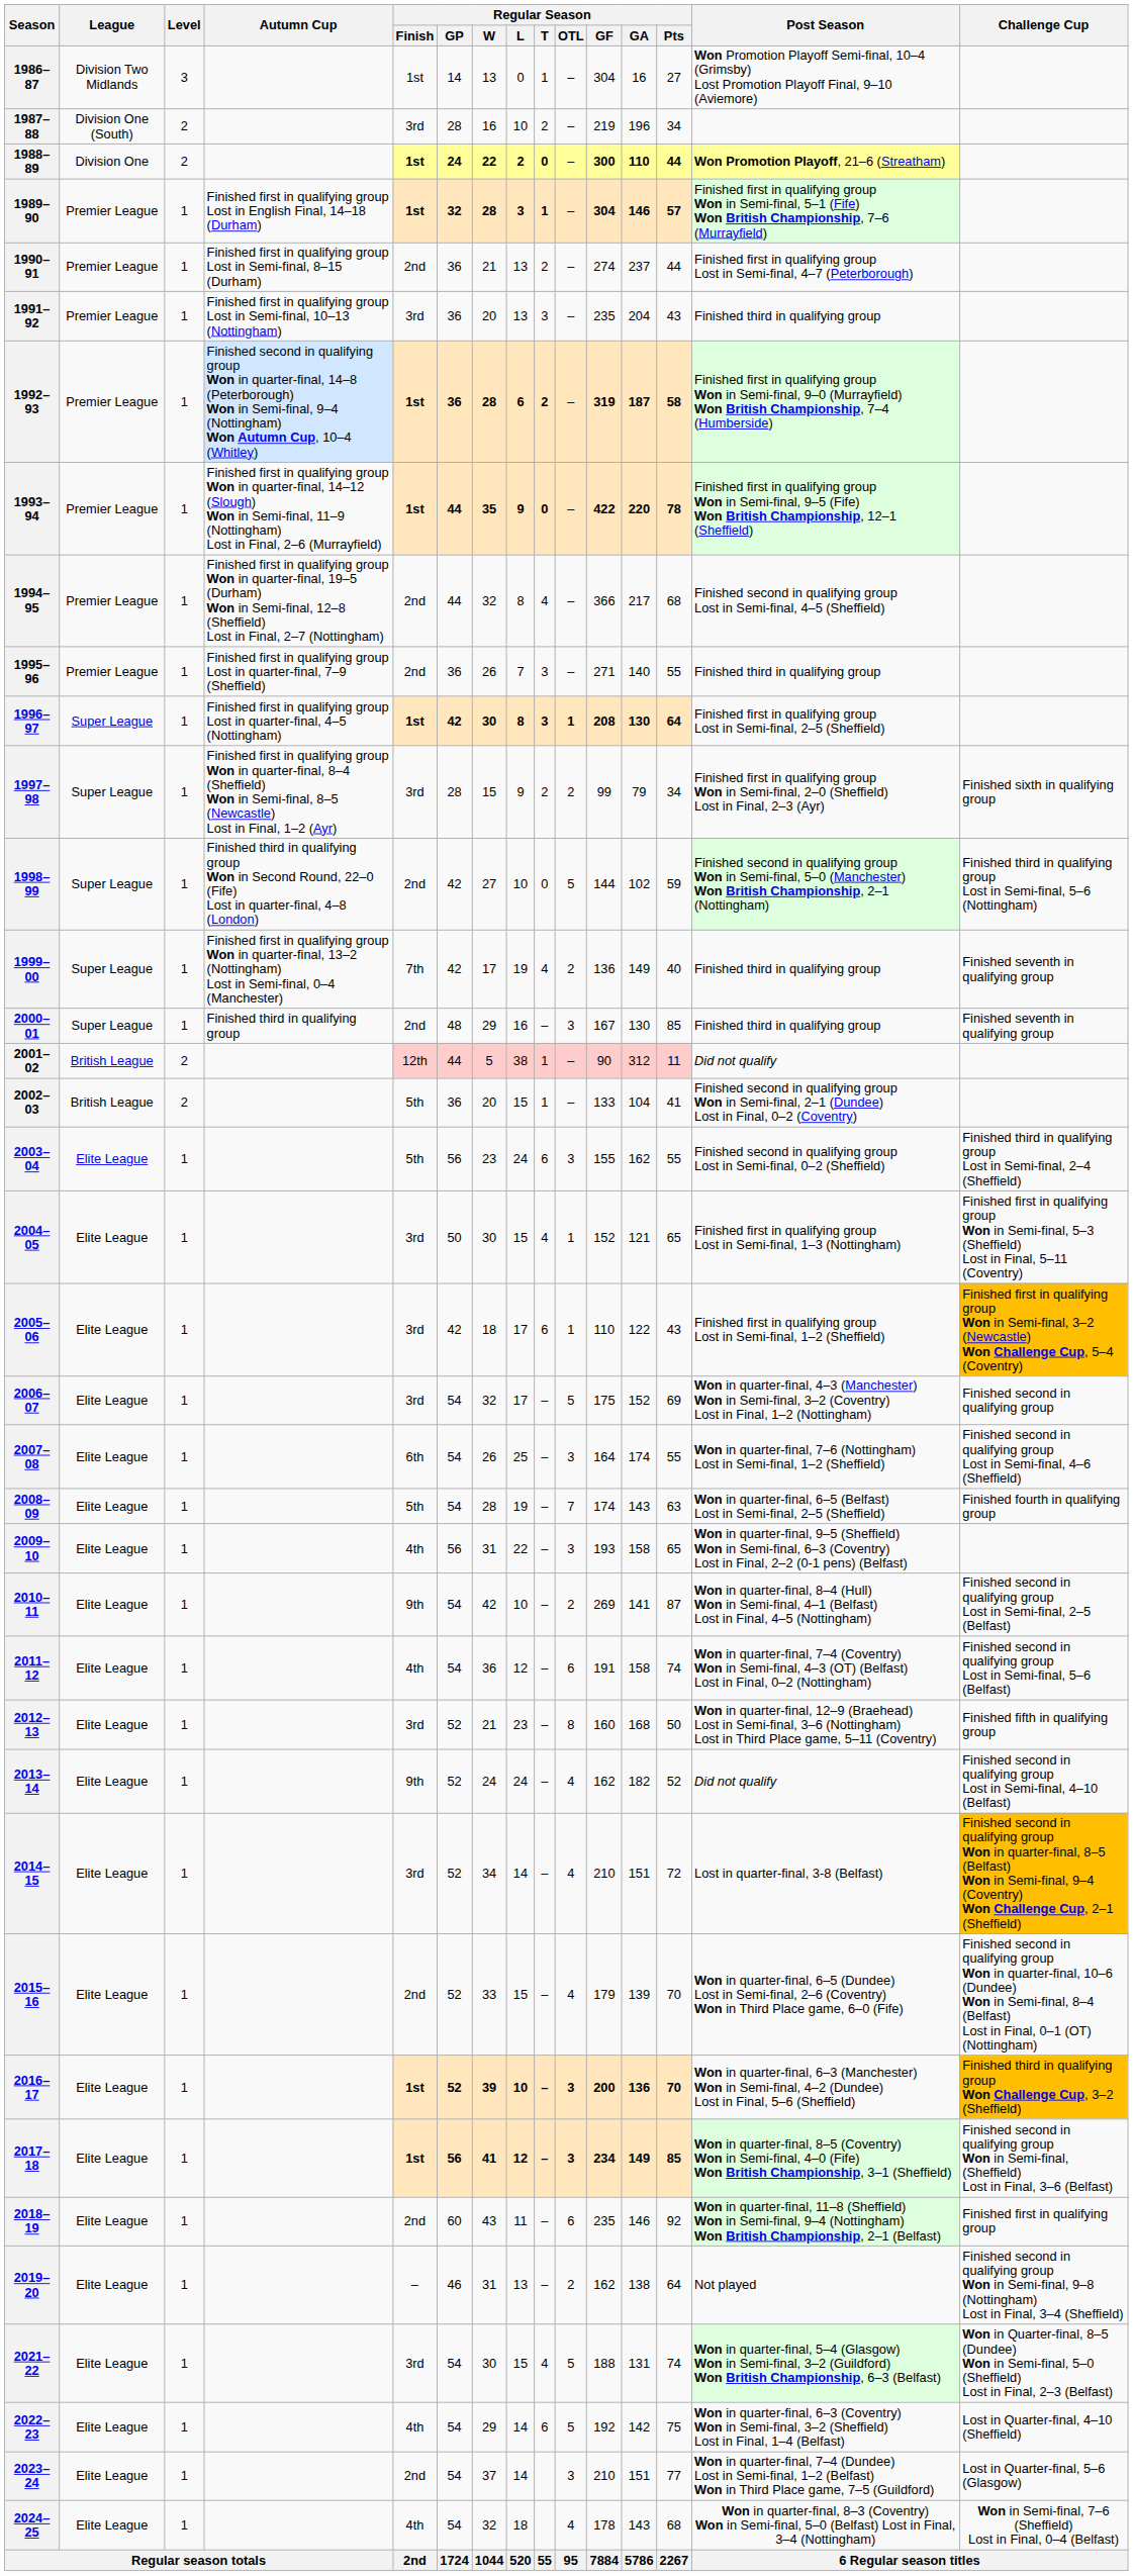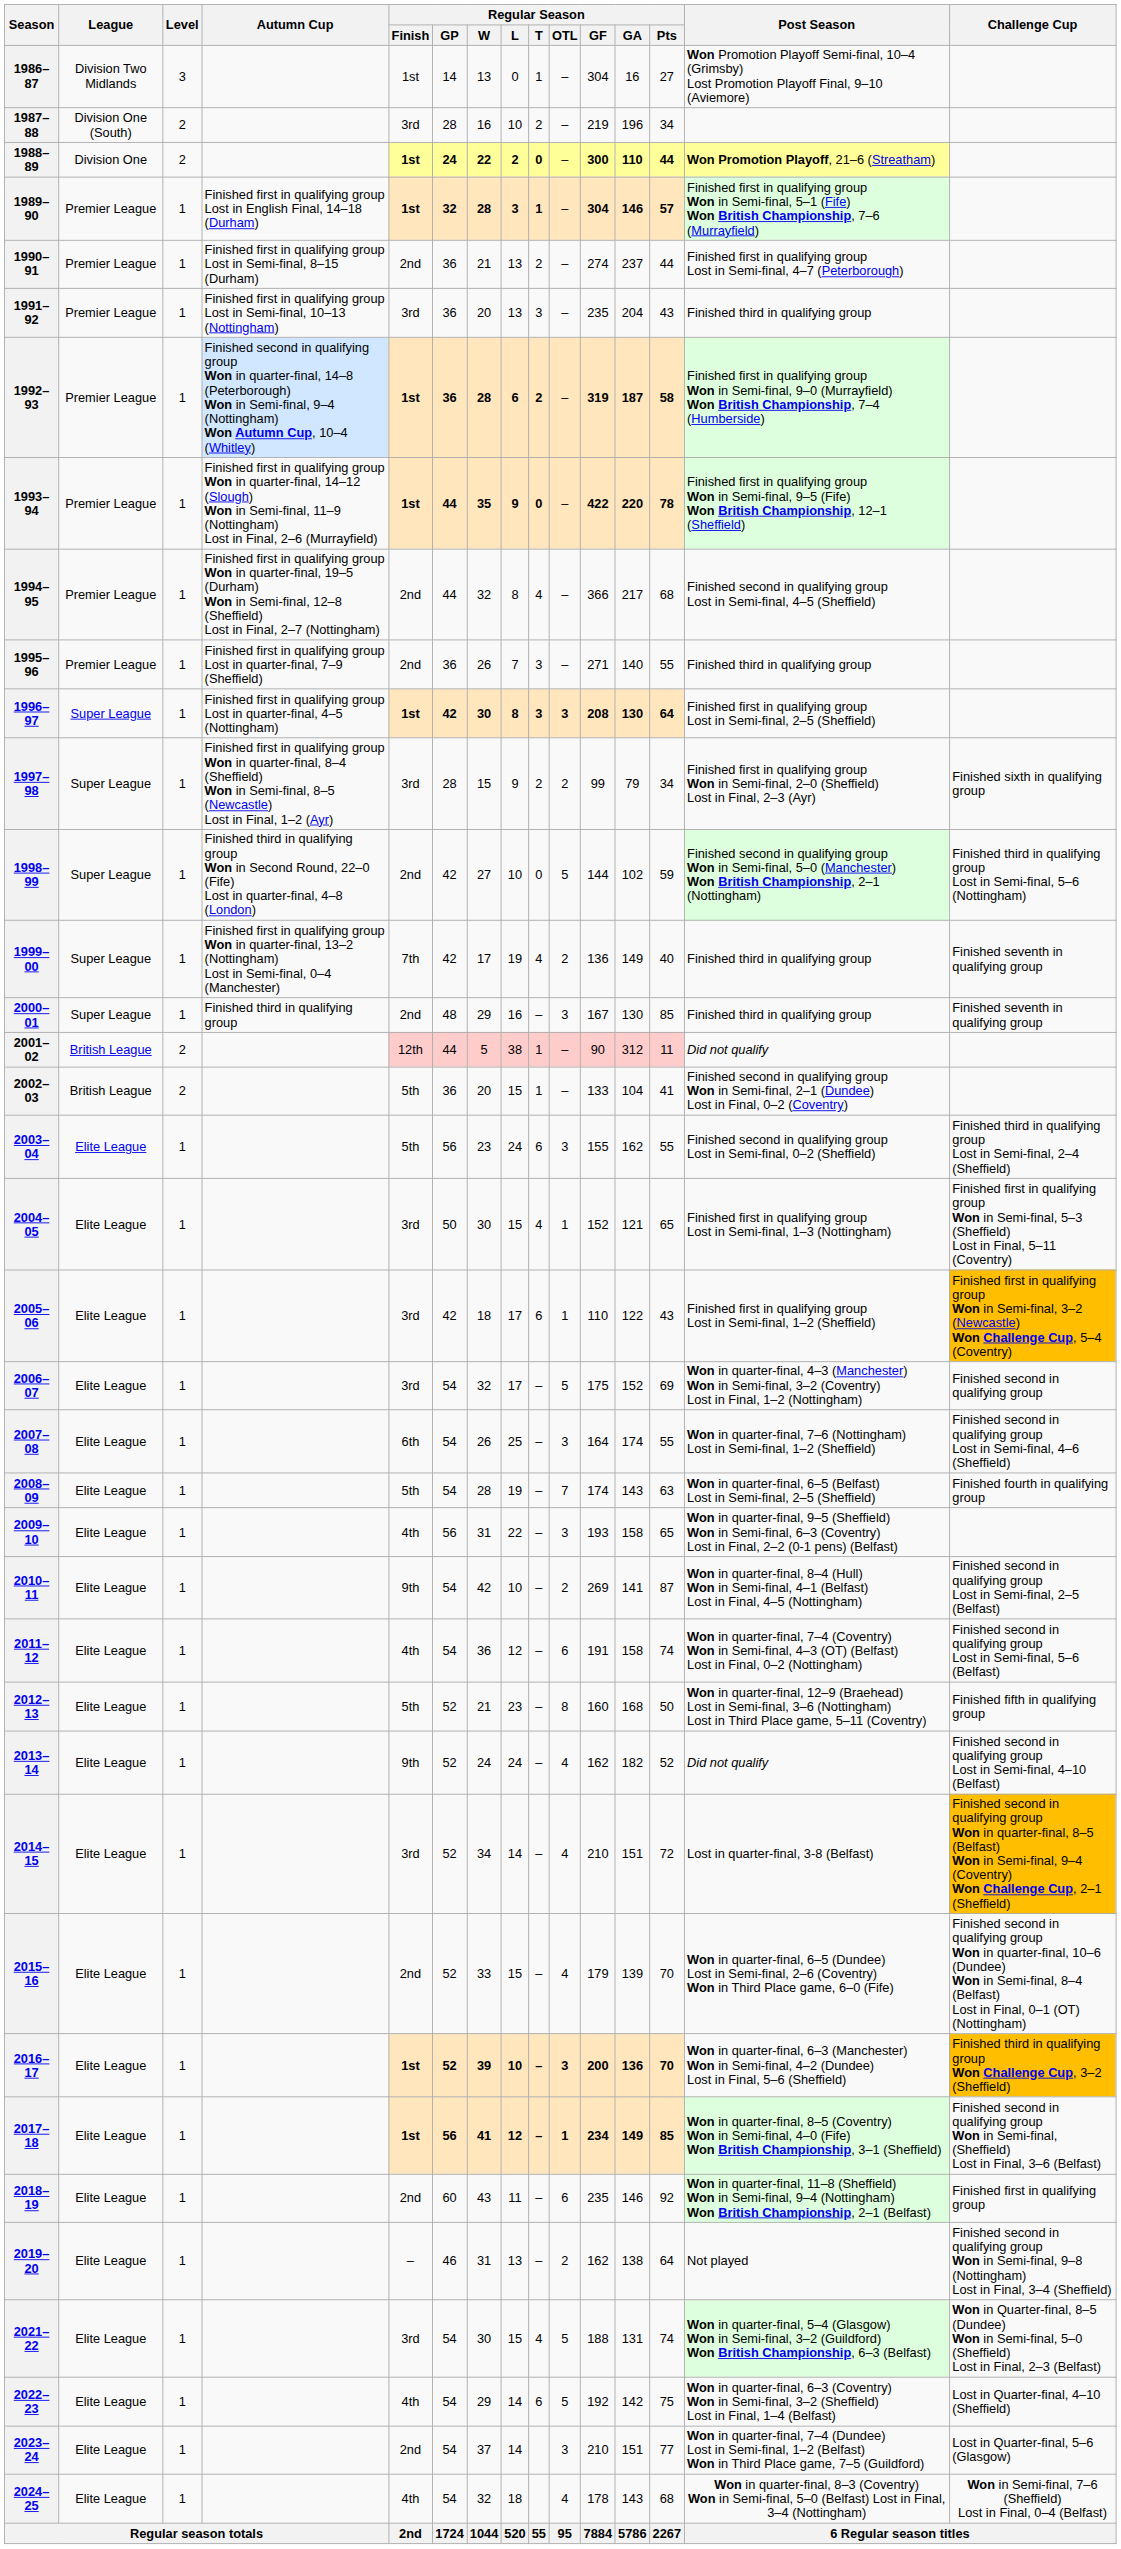1996–97 | Regular Season / OTL: 1 -> 3
2012–13 | Regular Season / Finish: 3rd -> 5th
2017–18 | Regular Season / OTL: 3 -> 1
